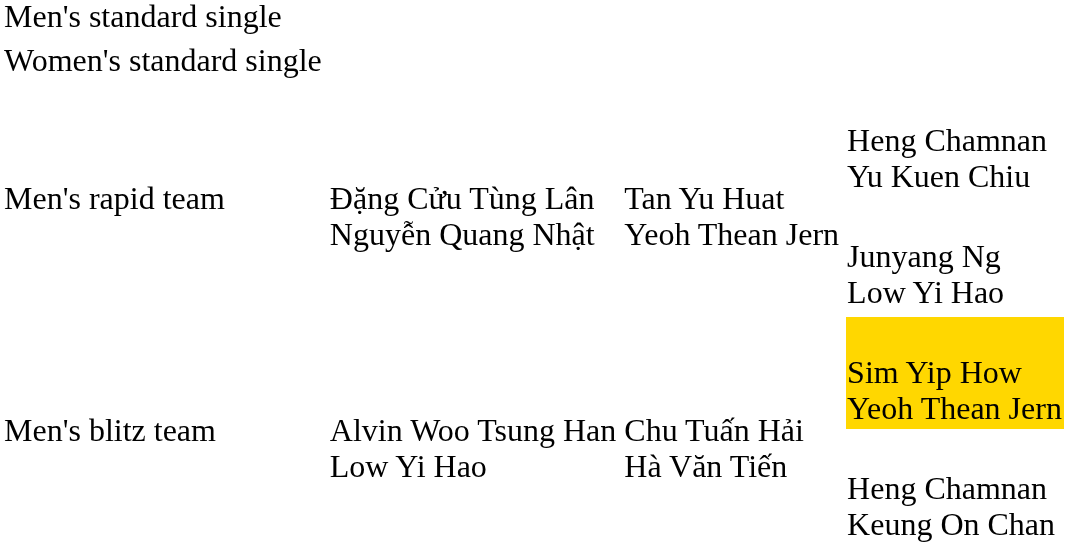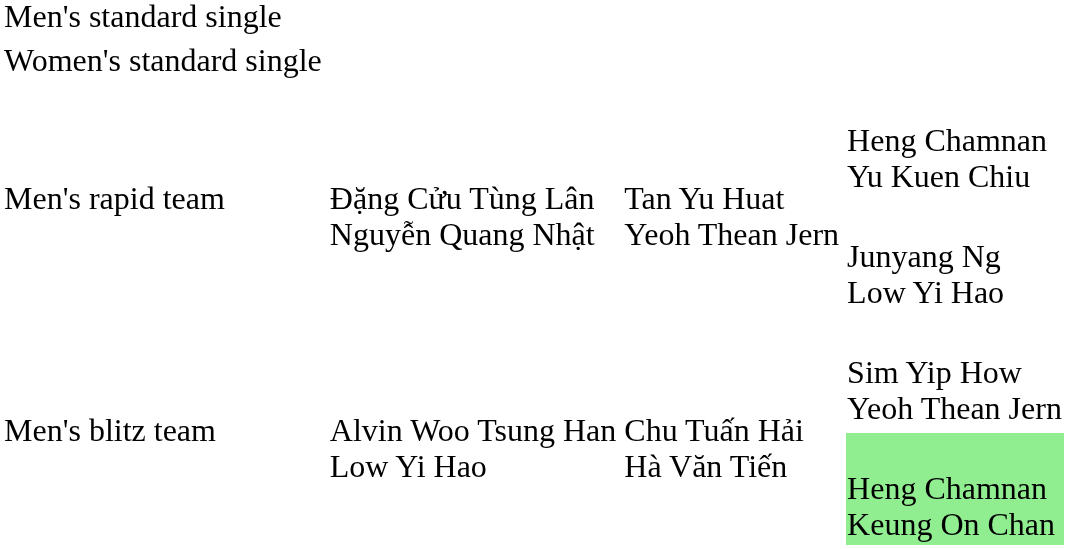Sim Yip How Yeoh Thean Jern | column 4: gold background -> no background
Heng Chamnan Keung On Chan | column 4: no background -> lightgreen background
